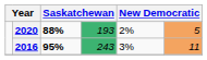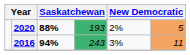2016 | column 3: 95% -> 94%
